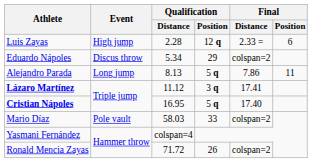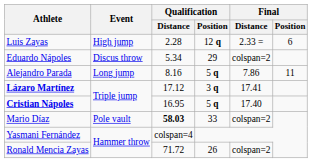Alejandro Parada | Qualification / Distance: 8.13 -> 8.16
Lázaro Martínez | Qualification / Distance: 11.12 -> 17.12
Mario Díaz | Qualification / Distance: normal -> bold
